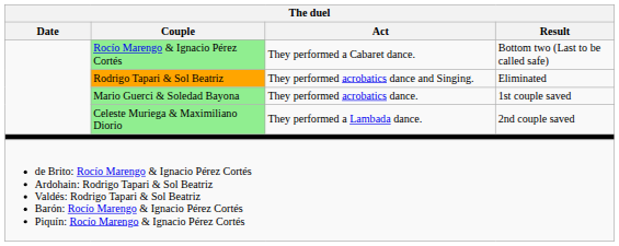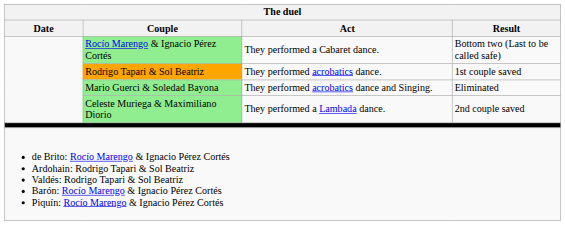Rodrigo Tapari & Sol Beatriz | Act: They performed acrobatics dance and Singing. -> They performed acrobatics dance.
Rodrigo Tapari & Sol Beatriz | Result: Eliminated -> 1st couple saved
Mario Guerci & Soledad Bayona | Act: They performed acrobatics dance. -> They performed acrobatics dance and Singing.
Mario Guerci & Soledad Bayona | Result: 1st couple saved -> Eliminated
